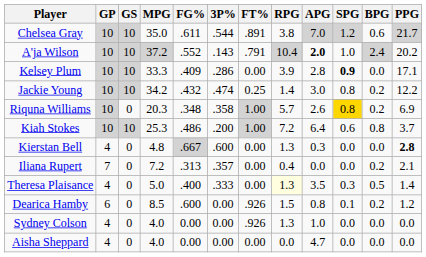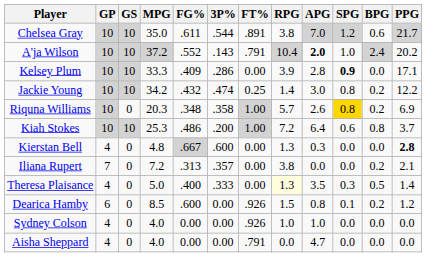Iliana Rupert | RPG: 0.4 -> 3.8
Sydney Colson | RPG: 1.3 -> 1.0
Aisha Sheppard | FT%: 0.00 -> .791
